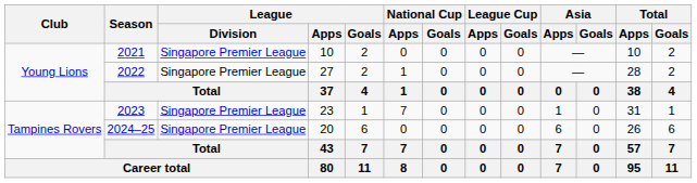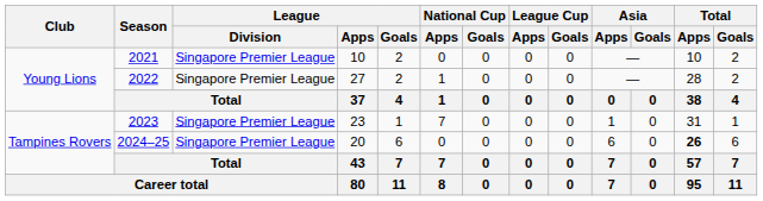2024–25 | Total / Apps: normal -> bold
